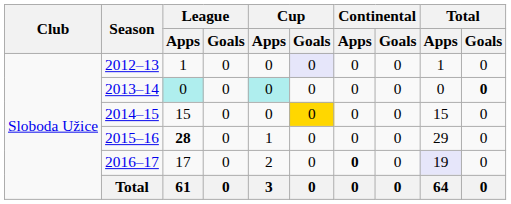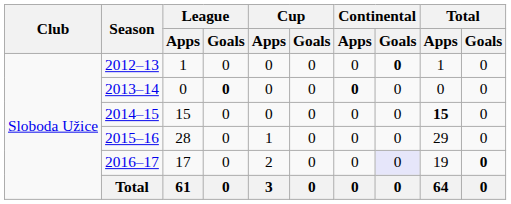2012–13 | Cup / Goals: lavender background -> no background
2012–13 | Continental / Goals: normal -> bold
2013–14 | League / Apps: paleturquoise background -> no background
2013–14 | League / Goals: normal -> bold
2013–14 | Cup / Apps: paleturquoise background -> no background
2013–14 | Continental / Apps: normal -> bold
2013–14 | Total / Goals: bold -> normal
2014–15 | Cup / Goals: gold background -> no background
2014–15 | Total / Apps: normal -> bold
2015–16 | League / Apps: bold -> normal
2016–17 | Continental / Apps: bold -> normal
2016–17 | Continental / Goals: no background -> lavender background
2016–17 | Total / Apps: lavender background -> no background
2016–17 | Total / Goals: normal -> bold
